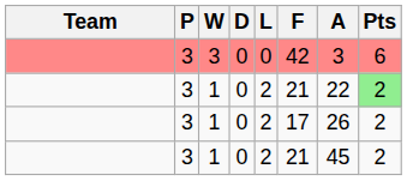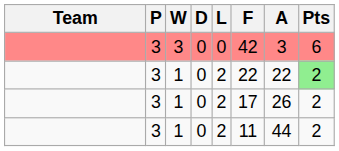row 3 | F: 21 -> 22
row 5 | F: 21 -> 11
row 5 | A: 45 -> 44
